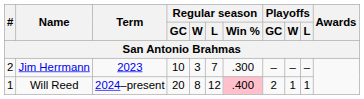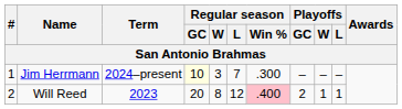Jim Herrmann | #: 2 -> 1
Jim Herrmann | Term: 2023 -> 2024–present
Jim Herrmann | Regular season / GC: no background -> lightyellow background
Will Reed | #: 1 -> 2
Will Reed | Term: 2024–present -> 2023
